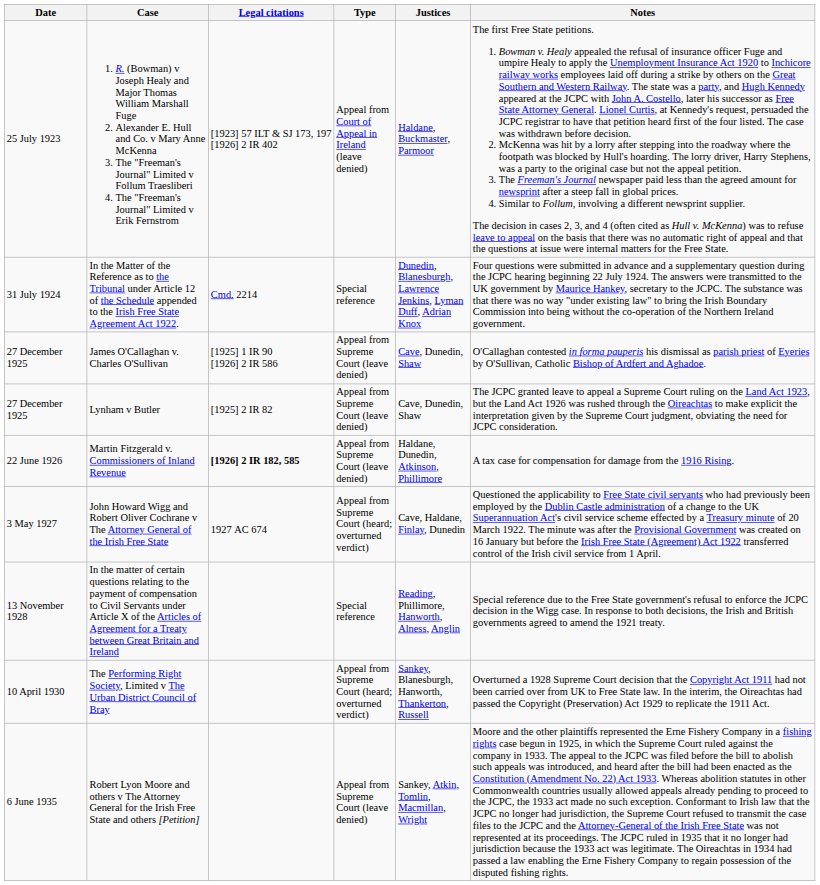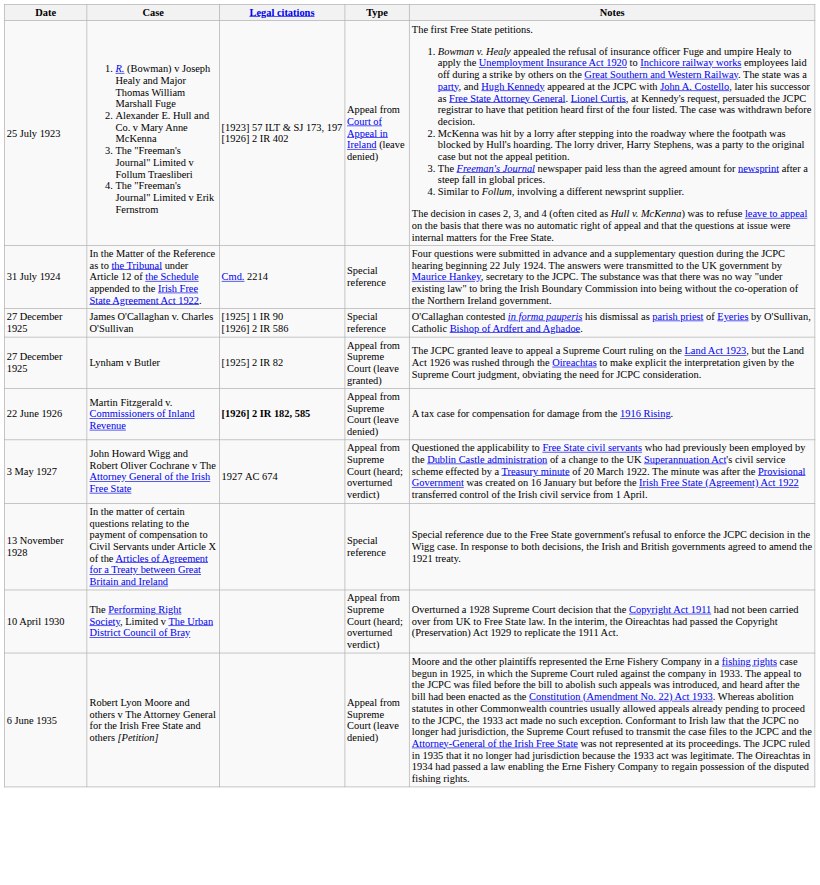- column: Justices | Haldane, Buckmaster, Parmoor | Dunedin, Blanesburgh, Lawrence Jenkins, Lyman Duff, Adrian Knox | Cave, Dunedin, Shaw | Cave, Dunedin, Shaw | Haldane, Dunedin, Atkinson, Phillimore | Cave, Haldane, Finlay, Dunedin | Reading, Phillimore, Hanworth, Alness, Anglin | Sankey, Blanesburgh, Hanworth, Thankerton, Russell | Sankey, Atkin, Tomlin, Macmillan, Wright
James O'Callaghan v. Charles O'Sullivan | Type: Appeal from Supreme Court (leave denied) -> Special reference
Lynham v Butler | Type: Appeal from Supreme Court (leave denied) -> Appeal from Supreme Court (leave granted)
